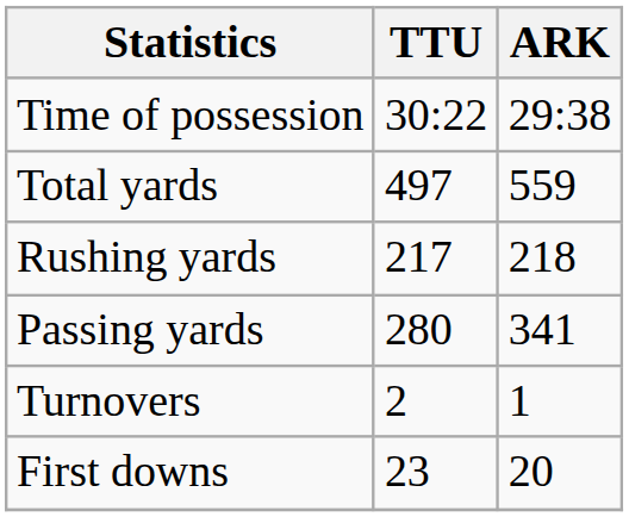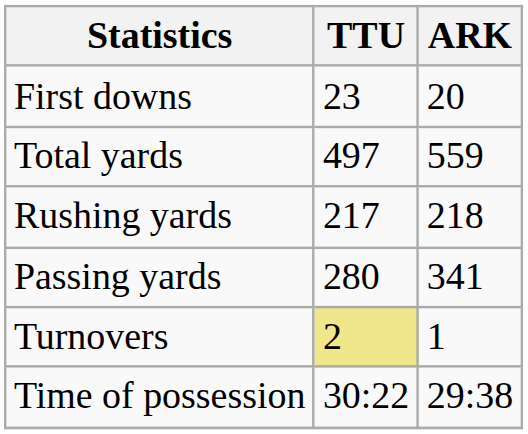rows swapped: First downs <-> Time of possession
Turnovers | TTU: no background -> khaki background
